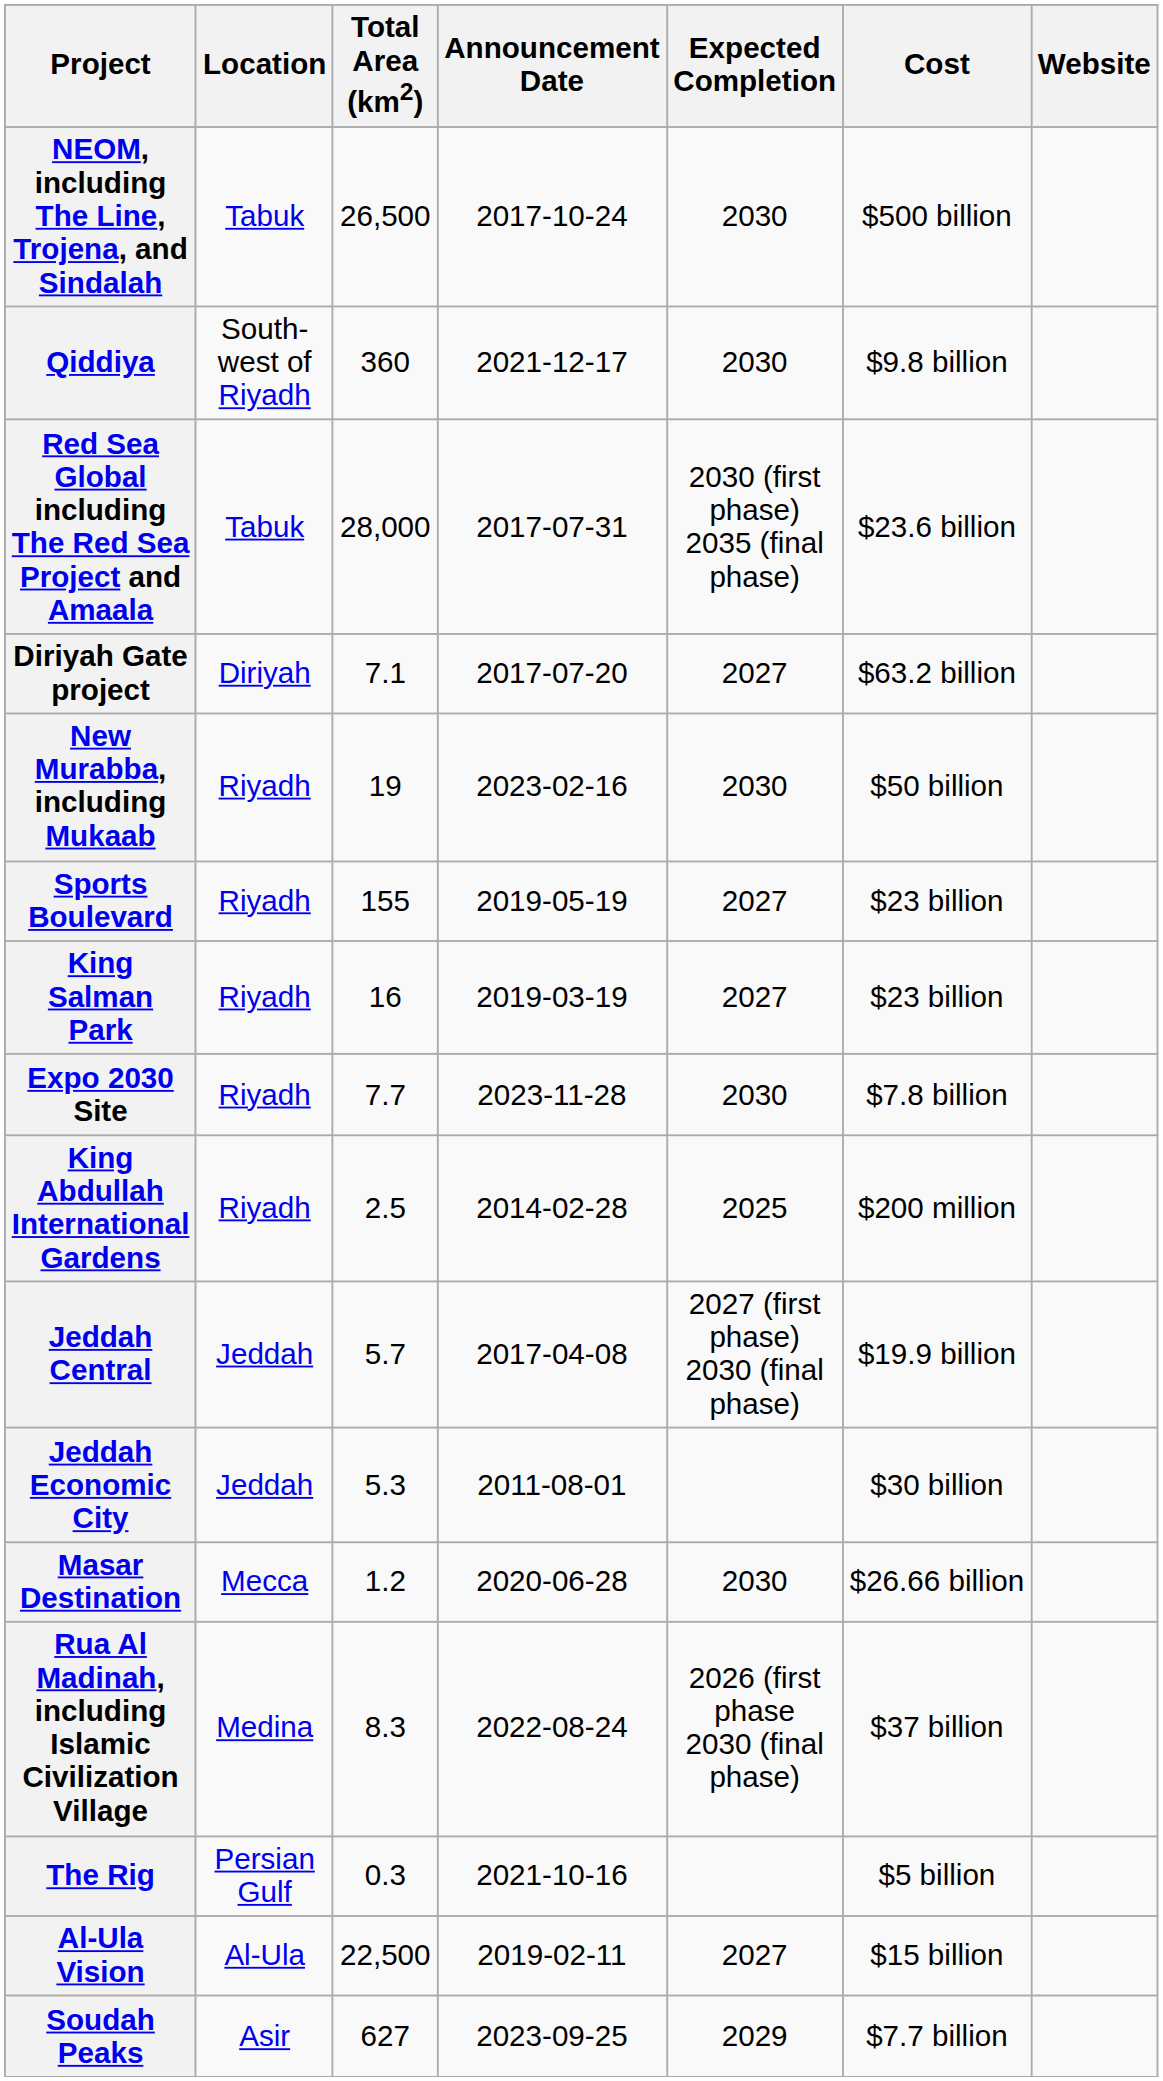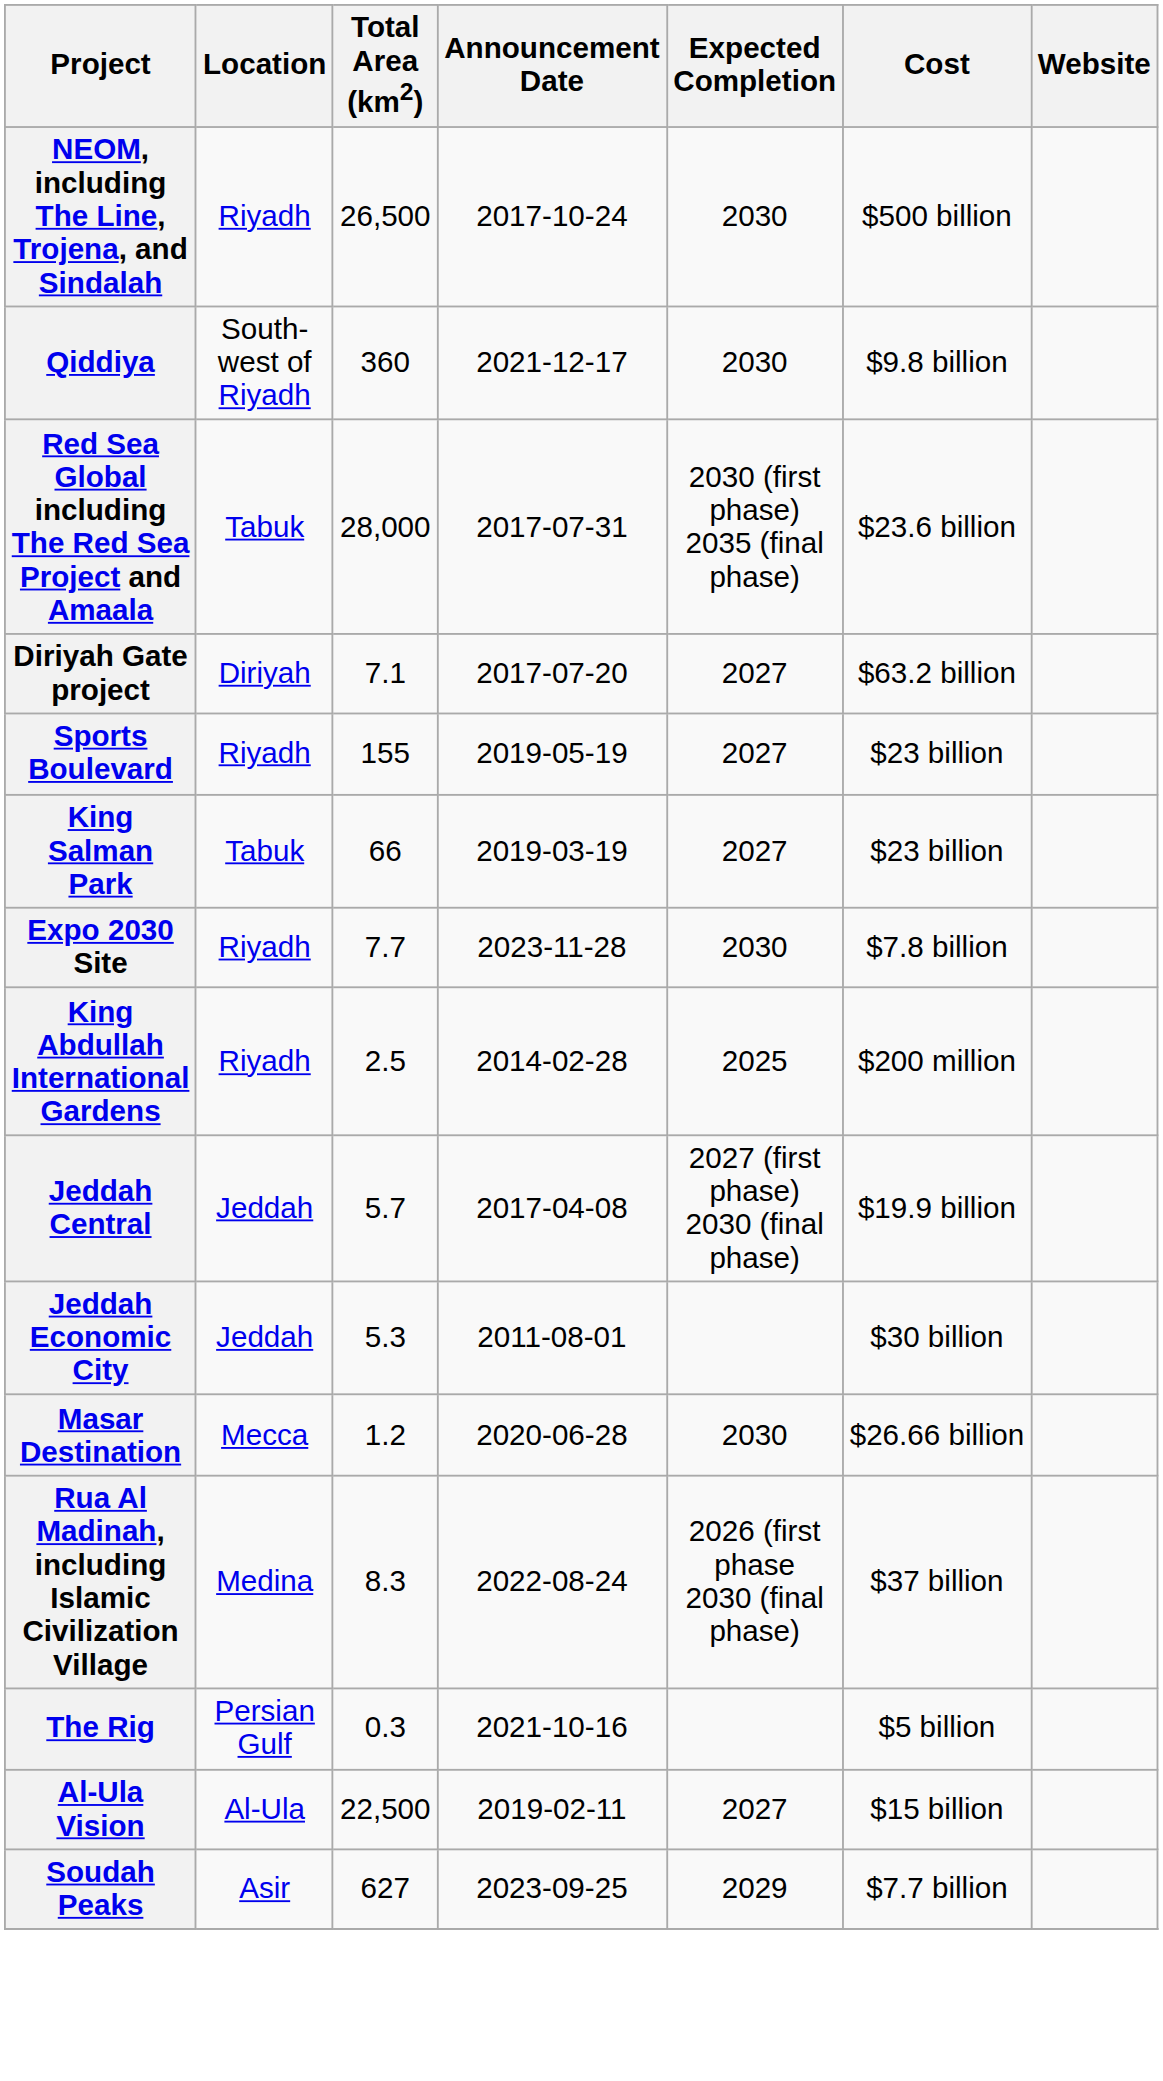NEOM, including The Line, Trojena, and Sindalah | Location: Tabuk -> Riyadh
- row: New Murabba, including Mukaab | Riyadh | 19 | 2023-02-16 | 2030 | $50 billion
King Salman Park | Location: Riyadh -> Tabuk
King Salman Park | Total Area (km2): 16 -> 66
